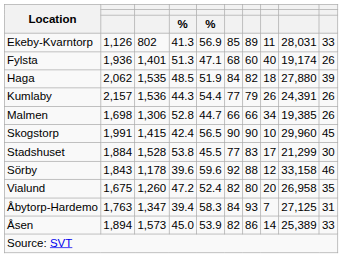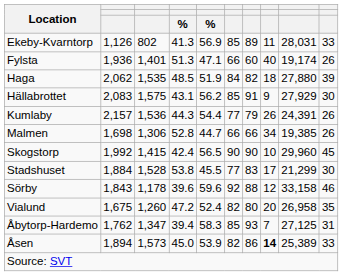Fylsta | column 6: 68 -> 66
+ row: Hällabrottet | 2,083 | 1,575 | 43.1 | 56.2 | 85 | 91 | 9 | 27,929 | 30
Skogstorp | column 2: 1,991 -> 1,992
Åbytorp-Hardemo | column 2: 1,763 -> 1,762
Åbytorp-Hardemo | column 6: 84 -> 85
Åsen | column 8: normal -> bold
